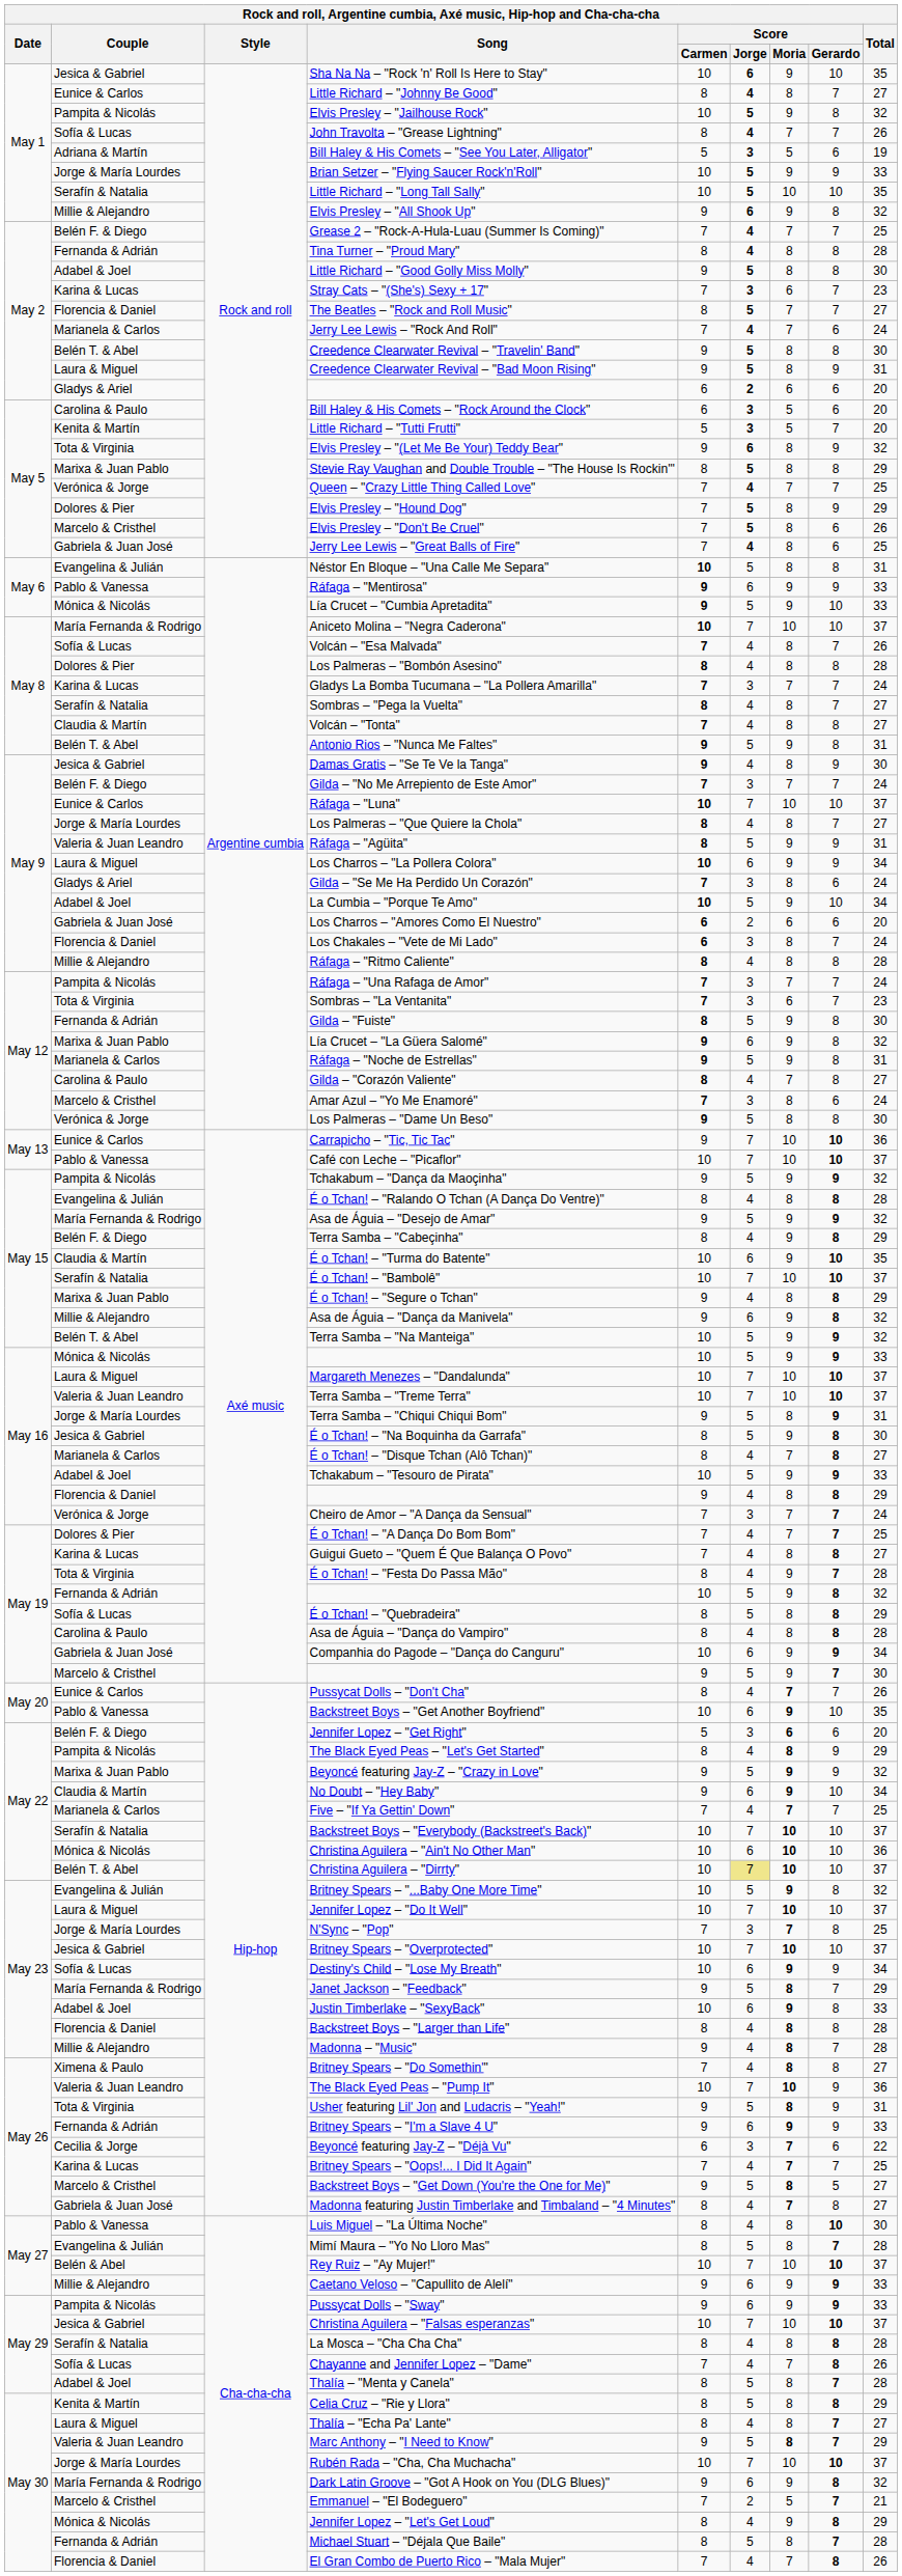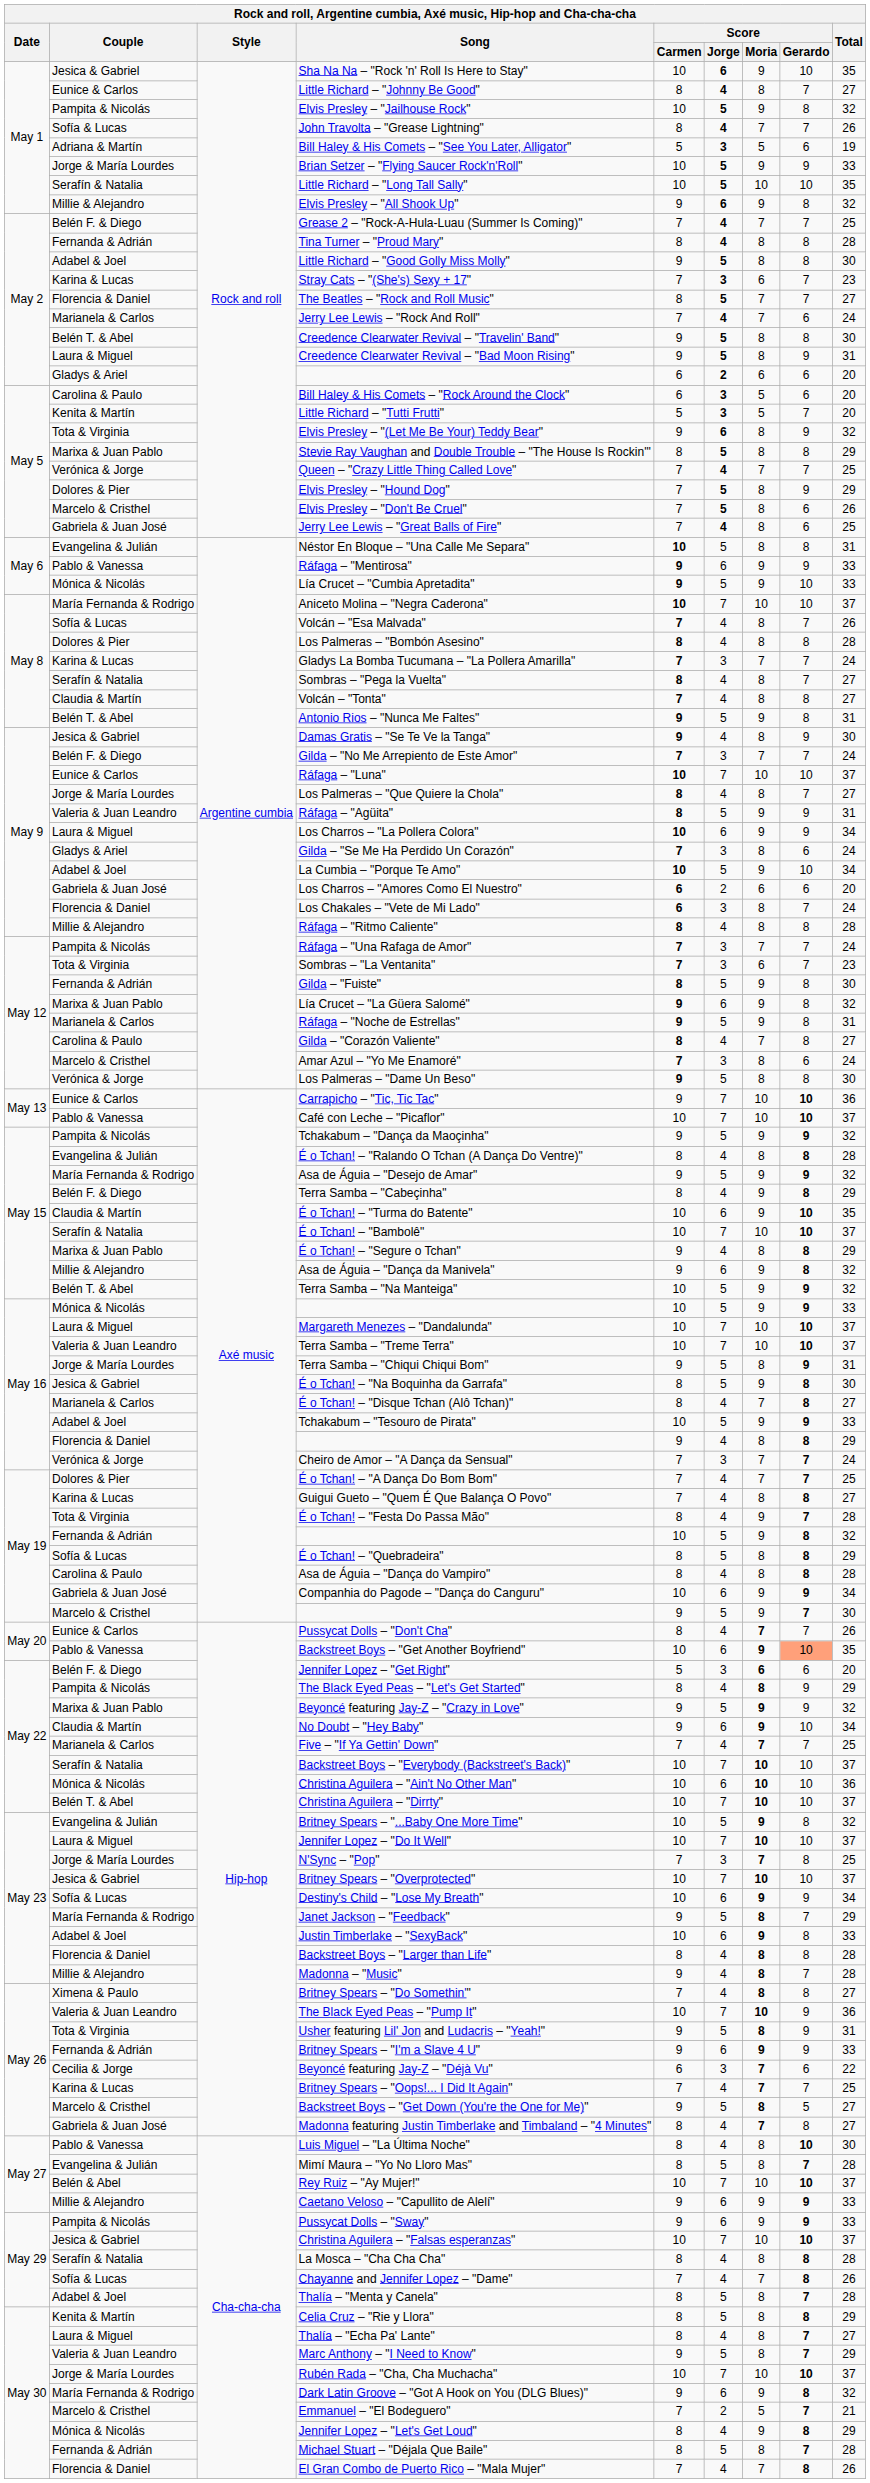Backstreet Boys – "Get Another Boyfriend" | Score / Gerardo: no background -> lightsalmon background
Christina Aguilera – "Dirrty" | Score / Jorge: khaki background -> no background
Marc Anthony – "I Need to Know" | Score / Moria: bold -> normal
